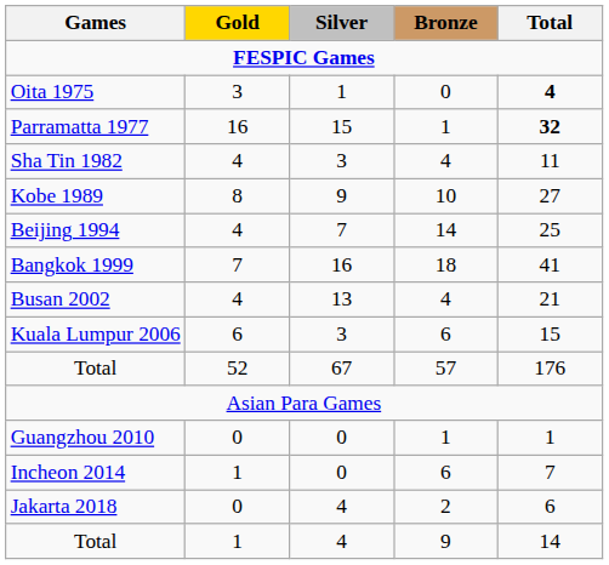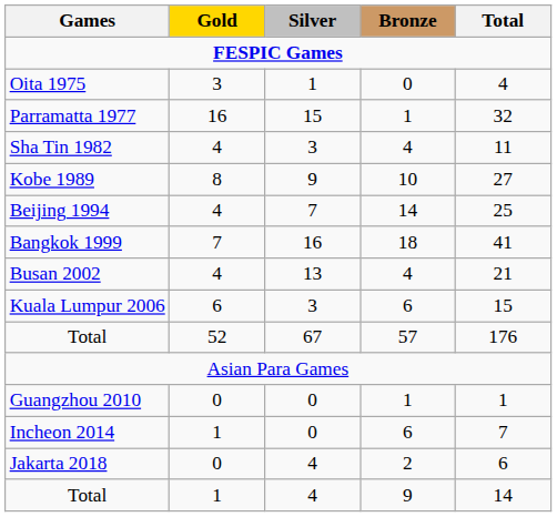Oita 1975 | Total: bold -> normal
Parramatta 1977 | Total: bold -> normal
